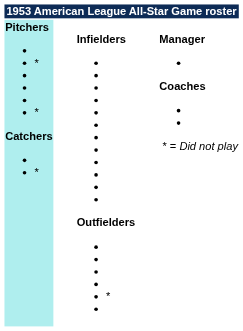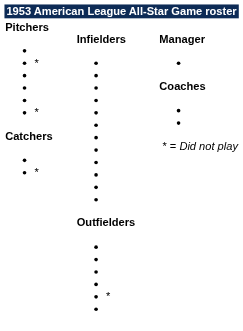Pitchers * * Catchers * | column 1: paleturquoise background -> no background
